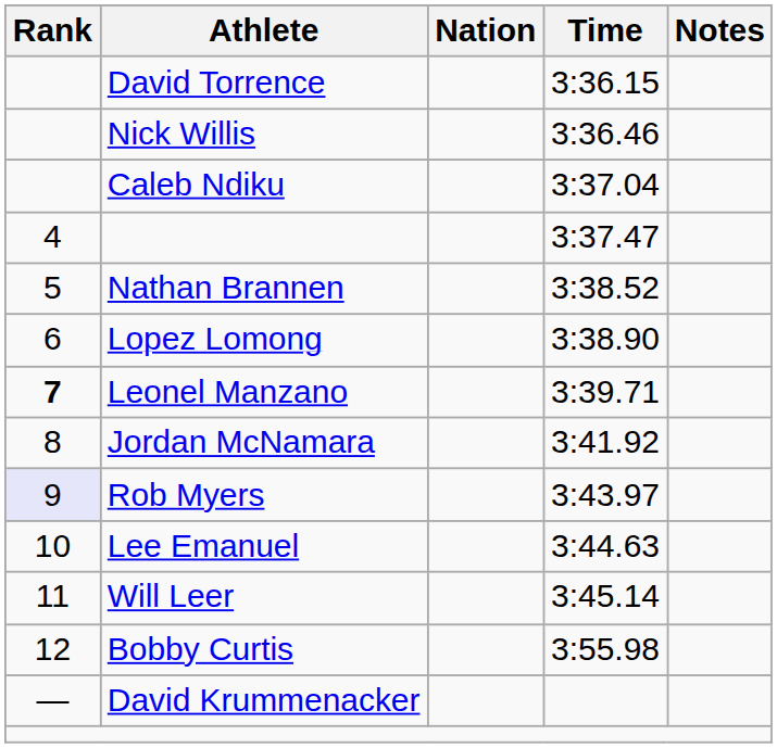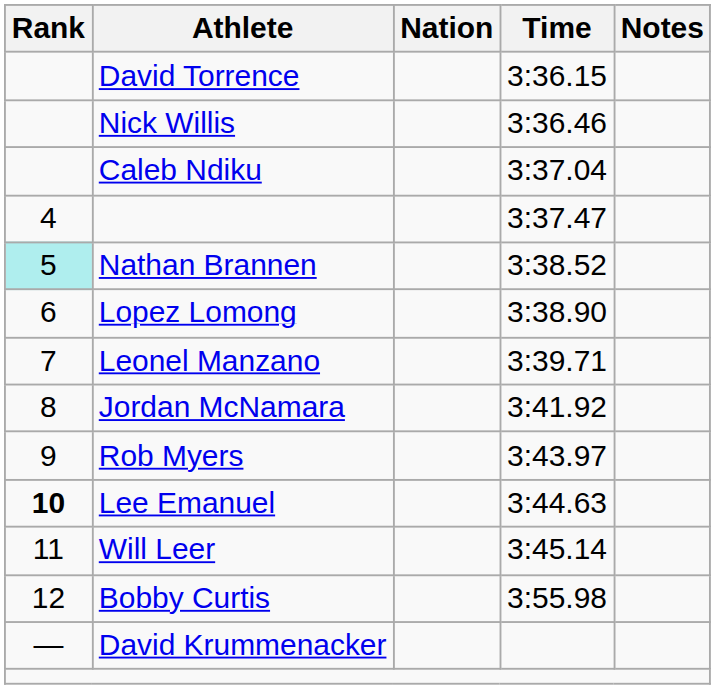Nathan Brannen | Rank: no background -> paleturquoise background
Leonel Manzano | Rank: bold -> normal
Rob Myers | Rank: lavender background -> no background
Lee Emanuel | Rank: normal -> bold
